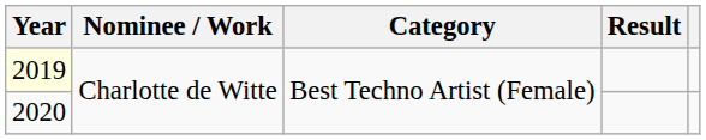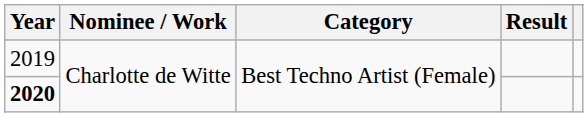2019 | Year: lightyellow background -> no background
2020 | Year: normal -> bold
